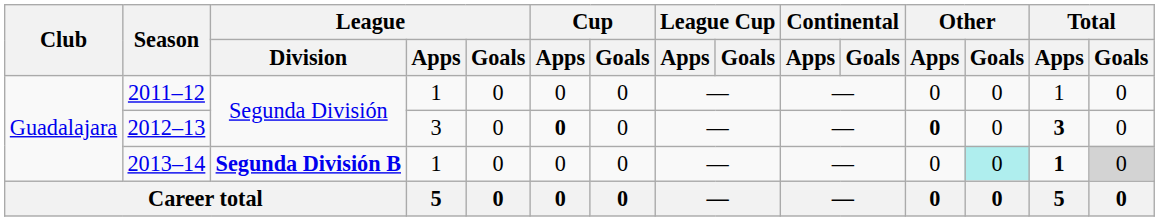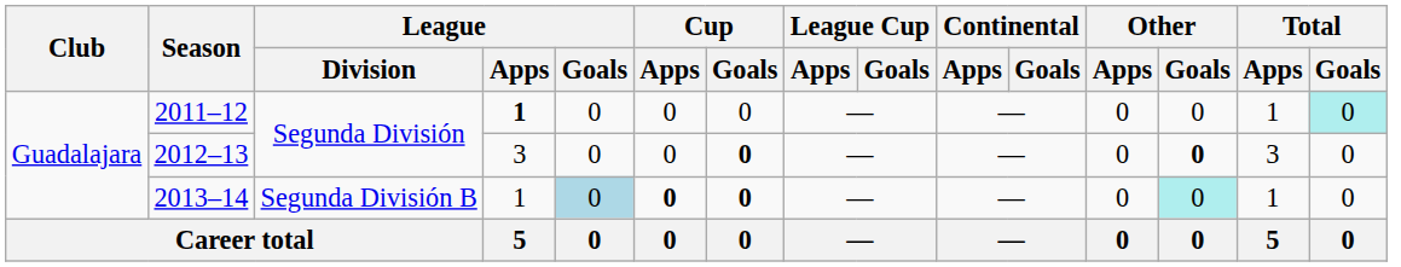2011–12 | League / Apps: normal -> bold
2011–12 | Total / Goals: no background -> paleturquoise background
2012–13 | Cup / Apps: bold -> normal
2012–13 | Cup / Goals: normal -> bold
2012–13 | Other / Apps: bold -> normal
2012–13 | Other / Goals: normal -> bold
2012–13 | Total / Apps: bold -> normal
2013–14 | League / Division: bold -> normal
2013–14 | League / Goals: no background -> lightblue background
2013–14 | Cup / Apps: normal -> bold
2013–14 | Cup / Goals: normal -> bold
2013–14 | Total / Apps: bold -> normal
2013–14 | Total / Goals: lightgrey background -> no background
